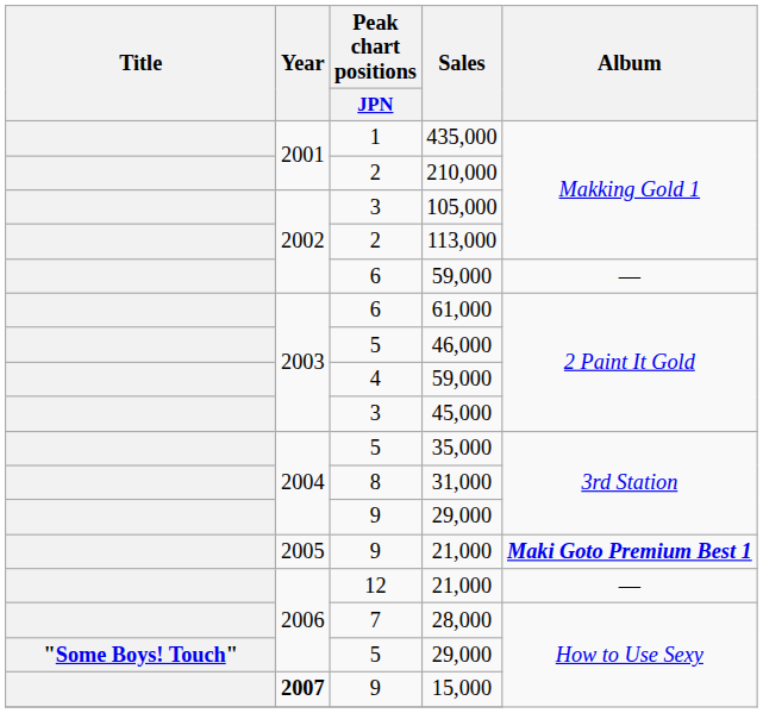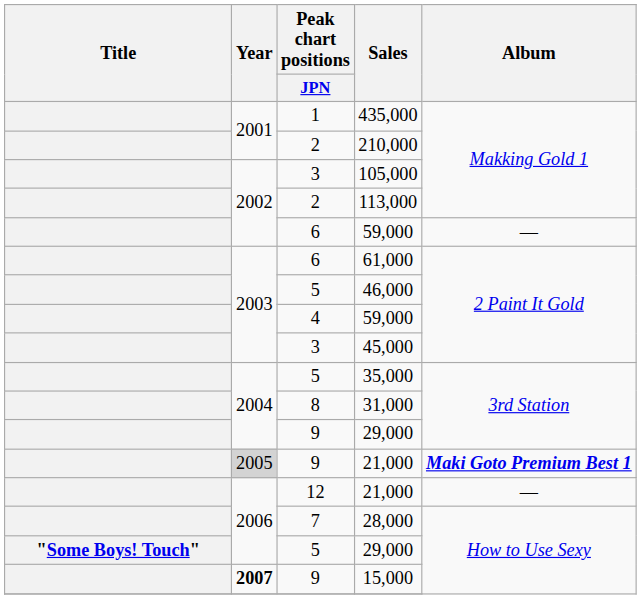9 / 21,000 | Year: no background -> lightgrey background
